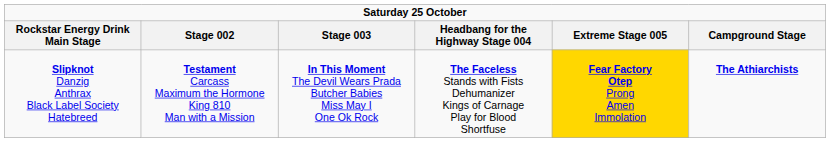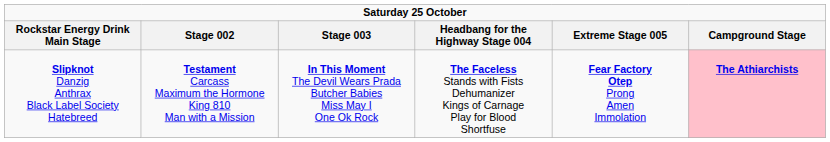Slipknot Danzig Anthrax Black Label Society Hatebreed | Extreme Stage 005: gold background -> no background
Slipknot Danzig Anthrax Black Label Society Hatebreed | Campground Stage: no background -> pink background
